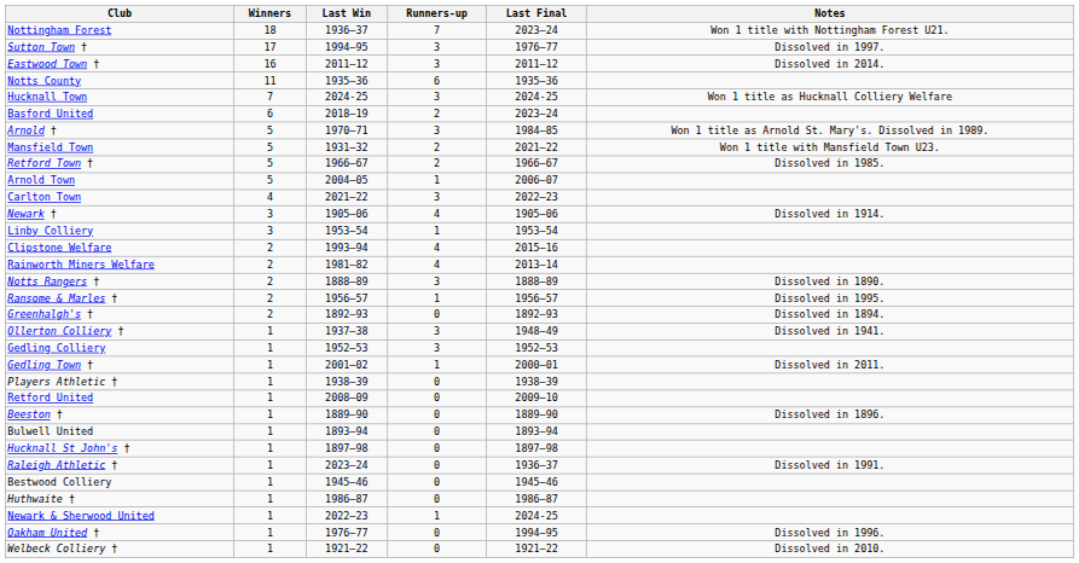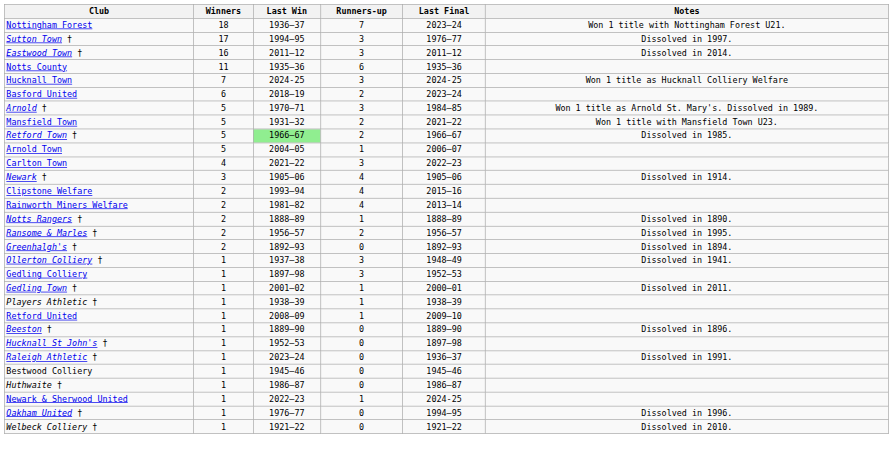Retford Town † | Last Win: no background -> lightgreen background
- row: Linby Colliery | 3 | 1953–54 | 1 | 1953–54
Notts Rangers † | Runners-up: 3 -> 1
Ransome & Marles † | Runners-up: 1 -> 2
Gedling Colliery | Last Win: 1952–53 -> 1897–98
Players Athletic † | Runners-up: 0 -> 1
Retford United | Runners-up: 0 -> 1
- row: Bulwell United | 1 | 1893–94 | 0 | 1893–94
Hucknall St John's † | Last Win: 1897–98 -> 1952–53
